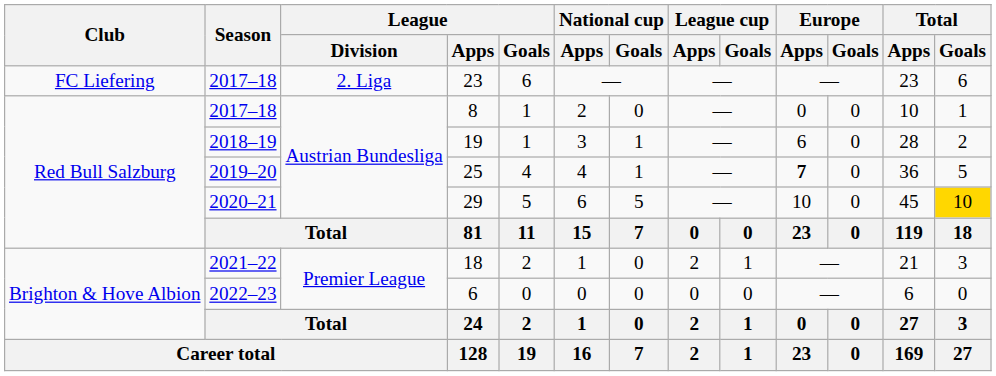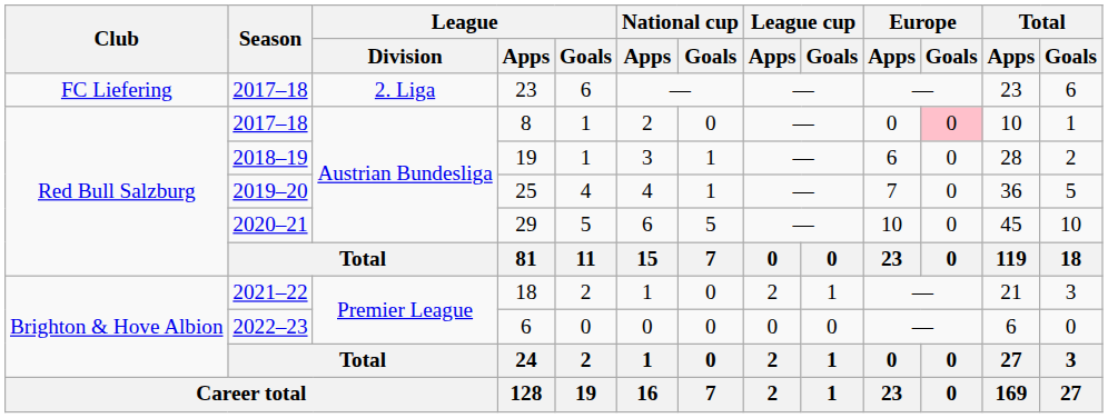8 | Europe / Goals: no background -> pink background
25 | Europe / Apps: bold -> normal
29 | Total / Goals: gold background -> no background
